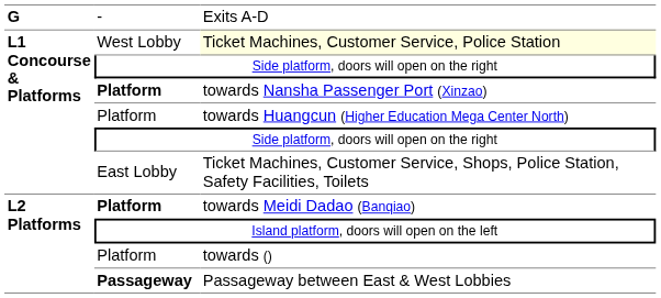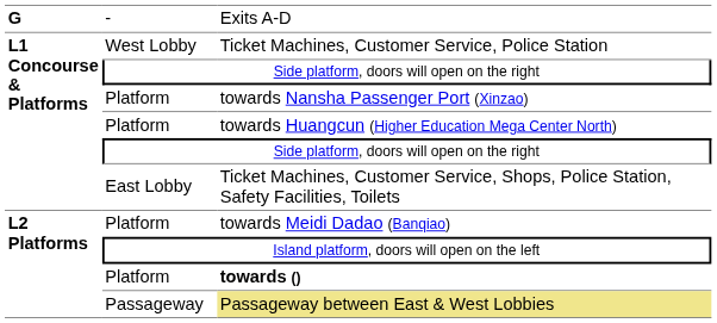Ticket Machines, Customer Service, Police Station | column 3: lightyellow background -> no background
towards Nansha Passenger Port (Xinzao) | column 2: bold -> normal
towards Meidi Dadao (Banqiao) | column 2: bold -> normal
towards () | column 3: normal -> bold
Passageway between East & West Lobbies | column 2: bold -> normal
Passageway between East & West Lobbies | column 3: no background -> khaki background
